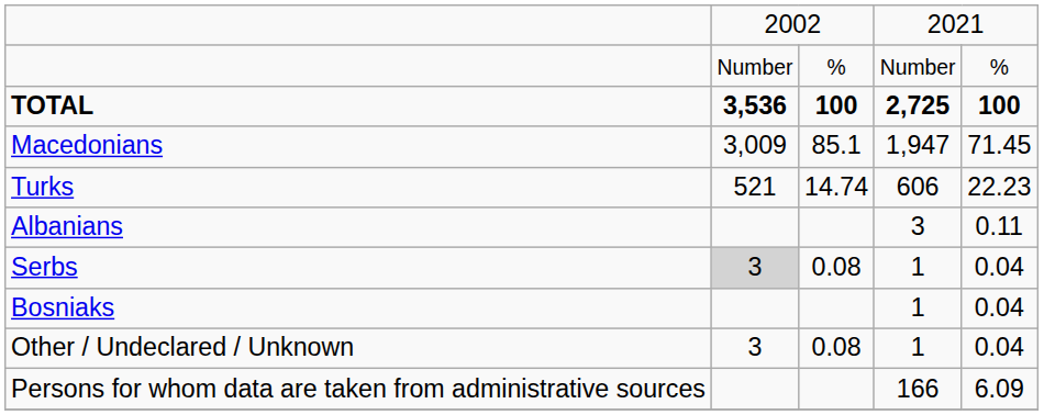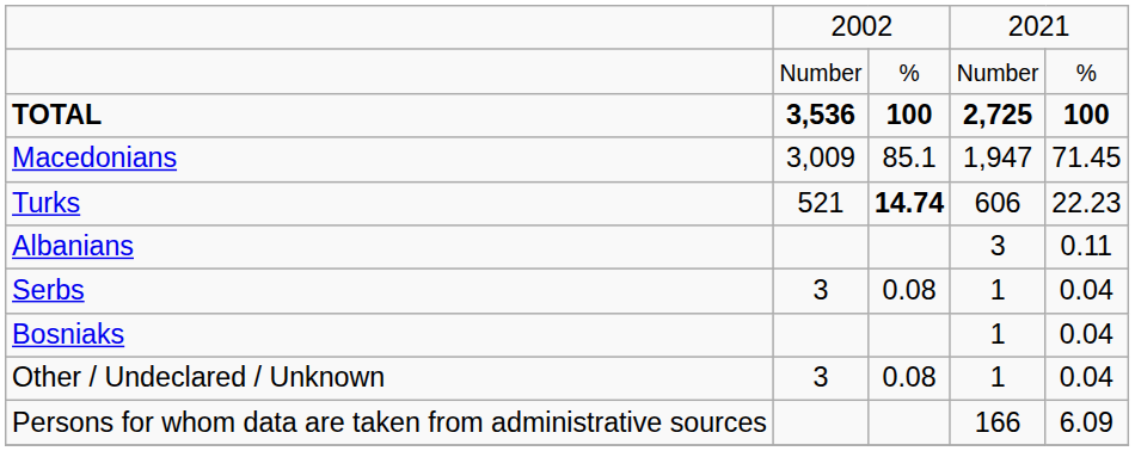Turks | column 3: normal -> bold
Serbs | column 2: lightgrey background -> no background
